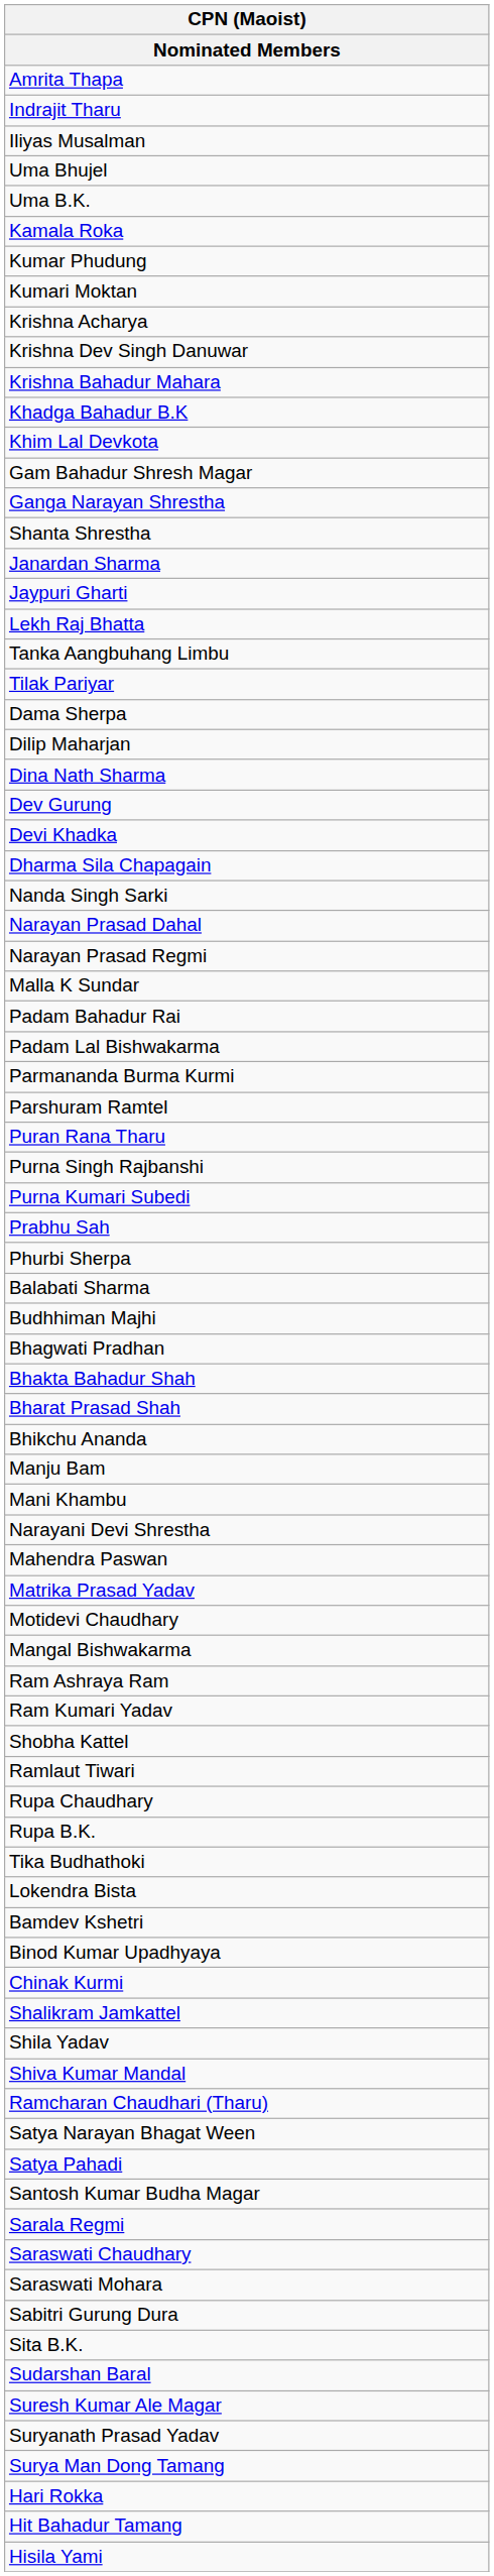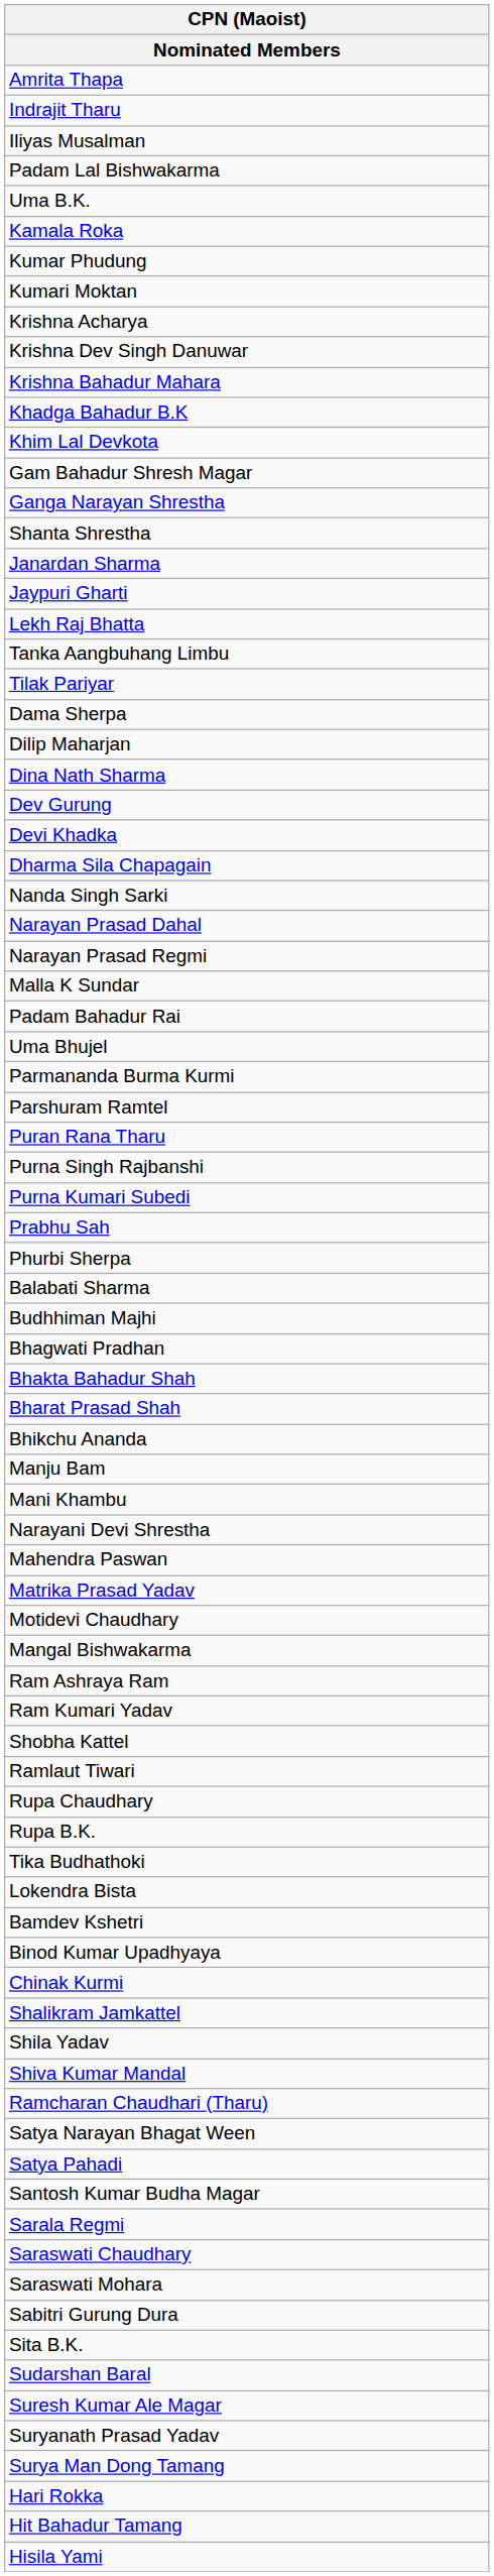row 6 | column 1: Uma Bhujel -> Padam Lal Bishwakarma
row 35 | column 1: Padam Lal Bishwakarma -> Uma Bhujel
